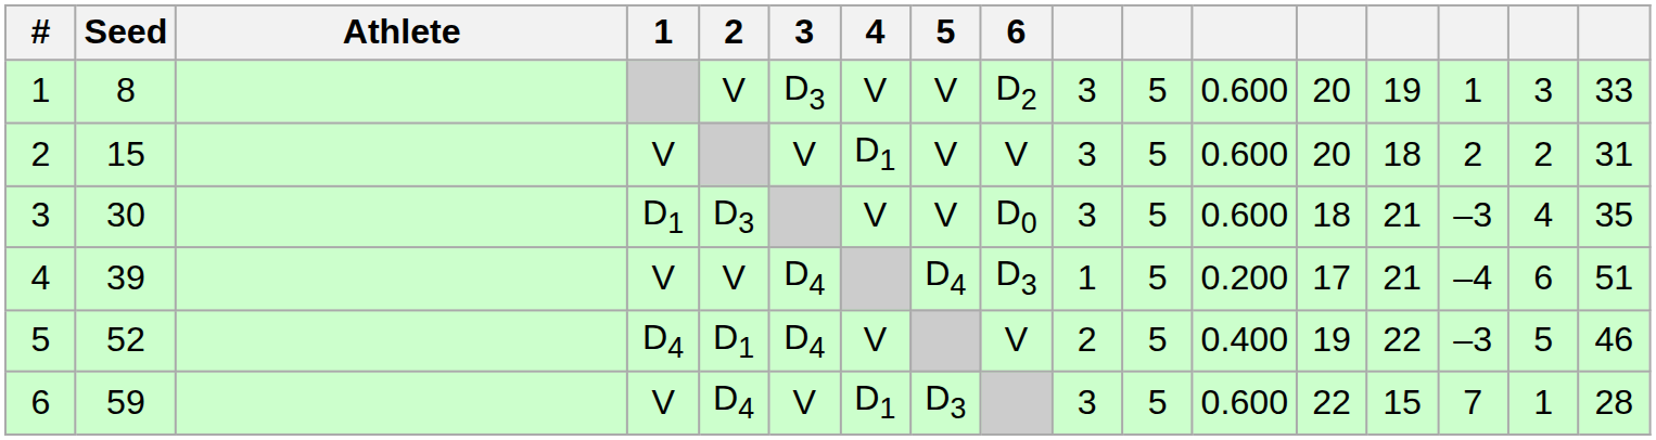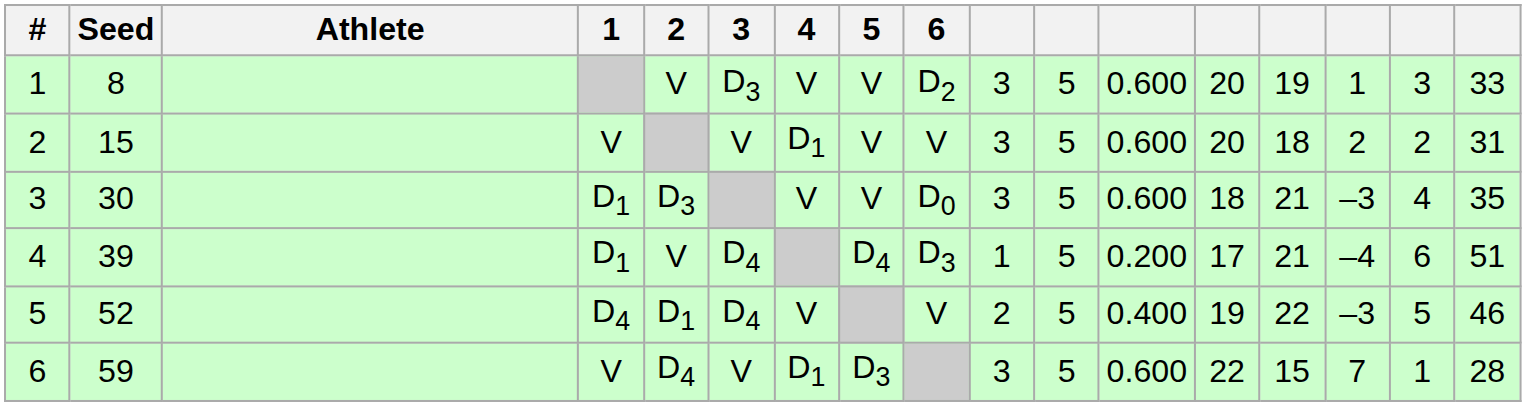row 5 | 1: V -> D1
